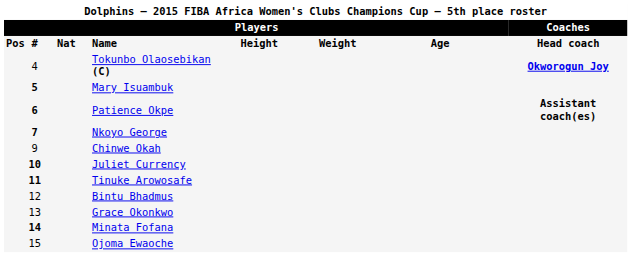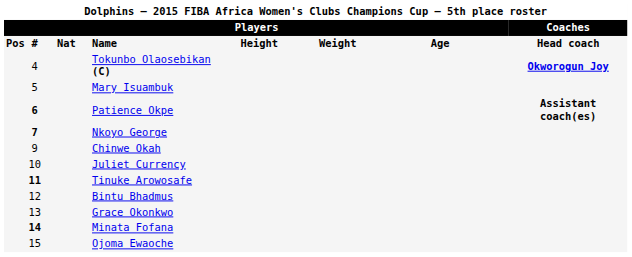Mary Isuambuk | column 2: bold -> normal
Juliet Currency | column 2: bold -> normal
